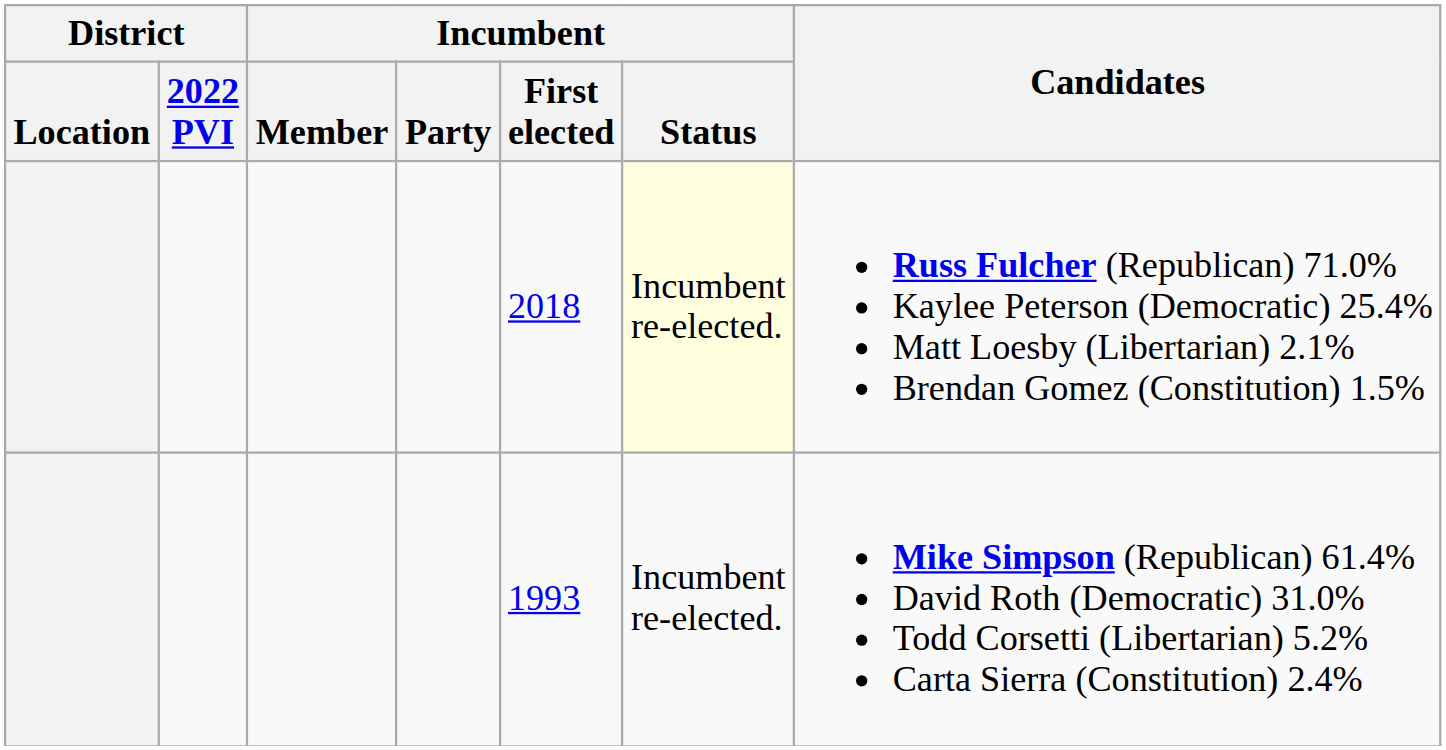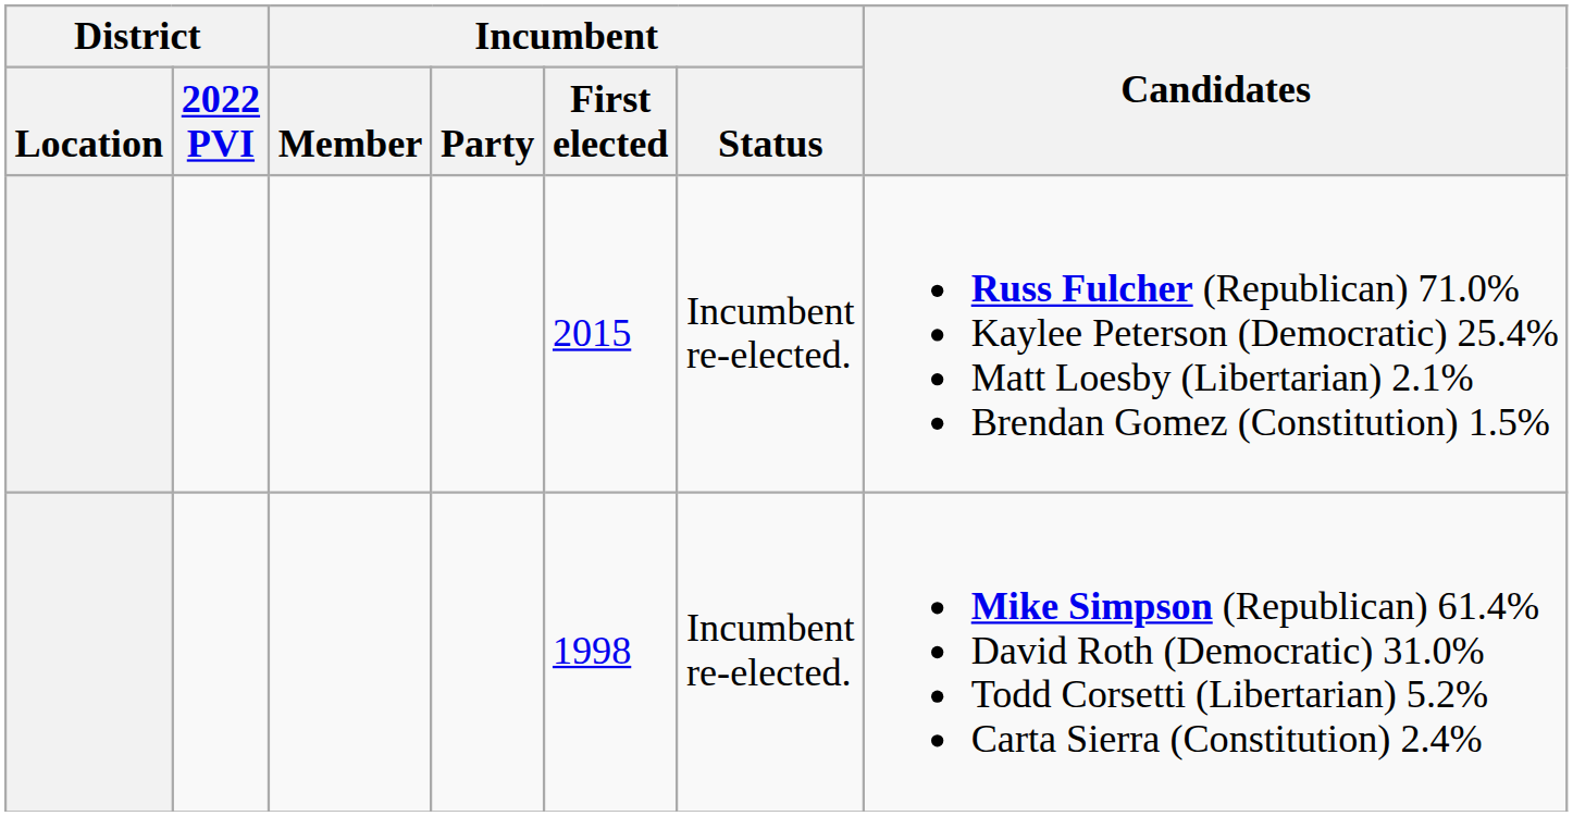row 3 | Incumbent / First elected: 2018 -> 2015
row 3 | Incumbent / Status: lightyellow background -> no background
row 4 | Incumbent / First elected: 1993 -> 1998
